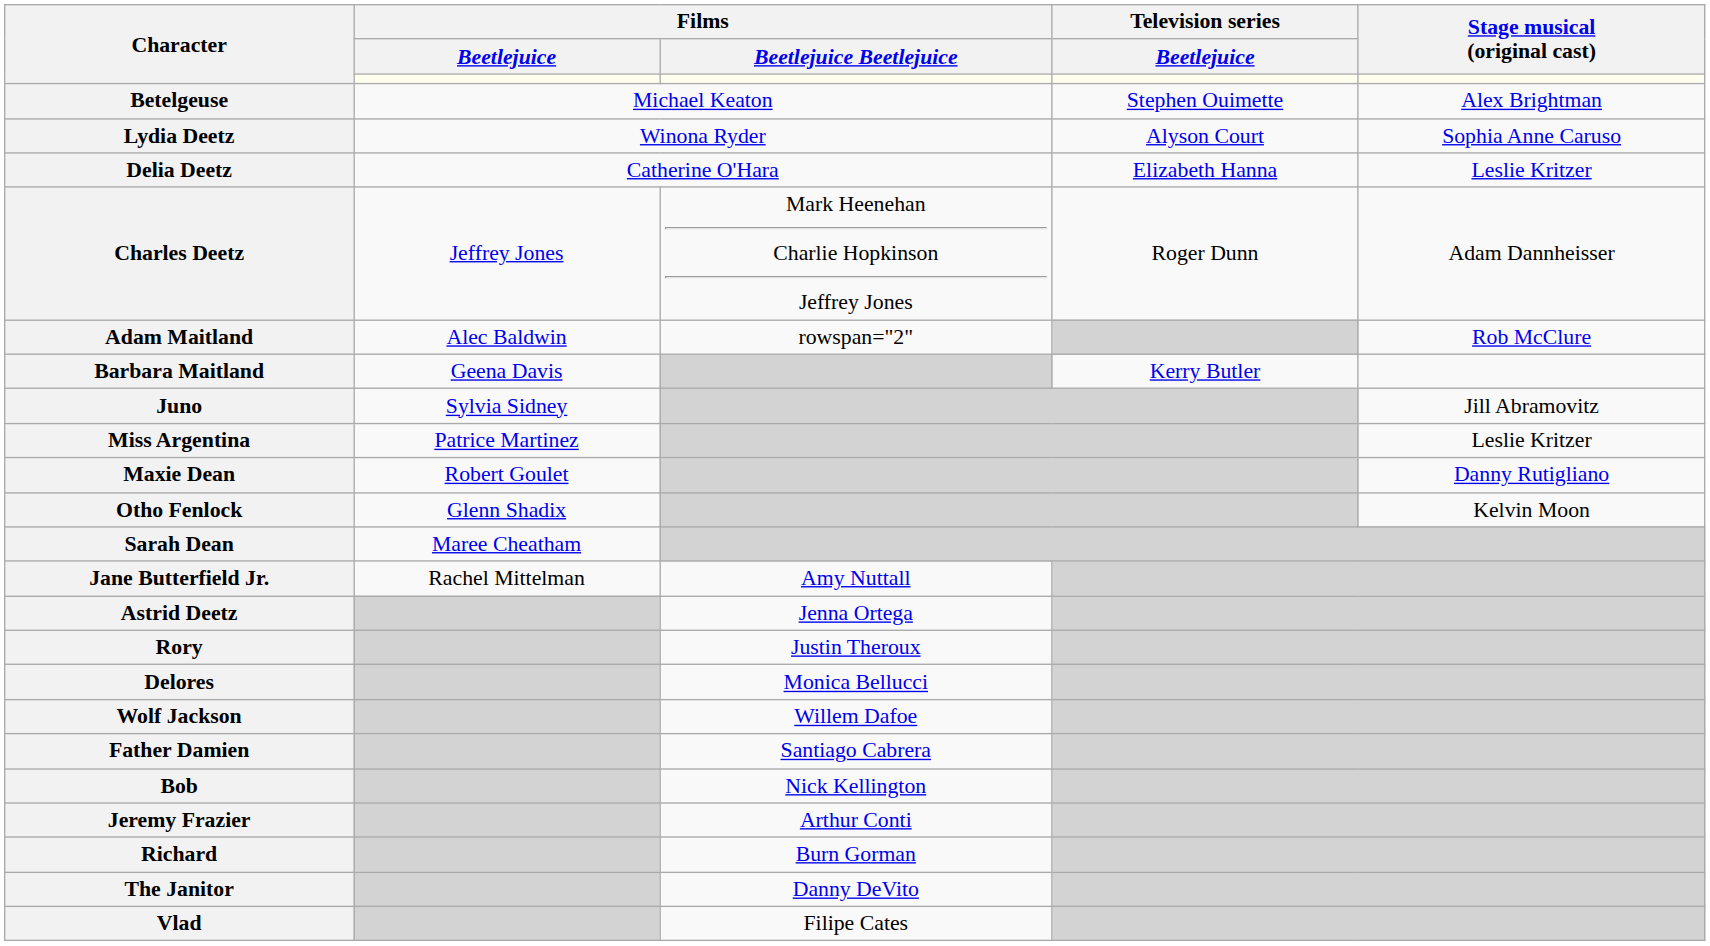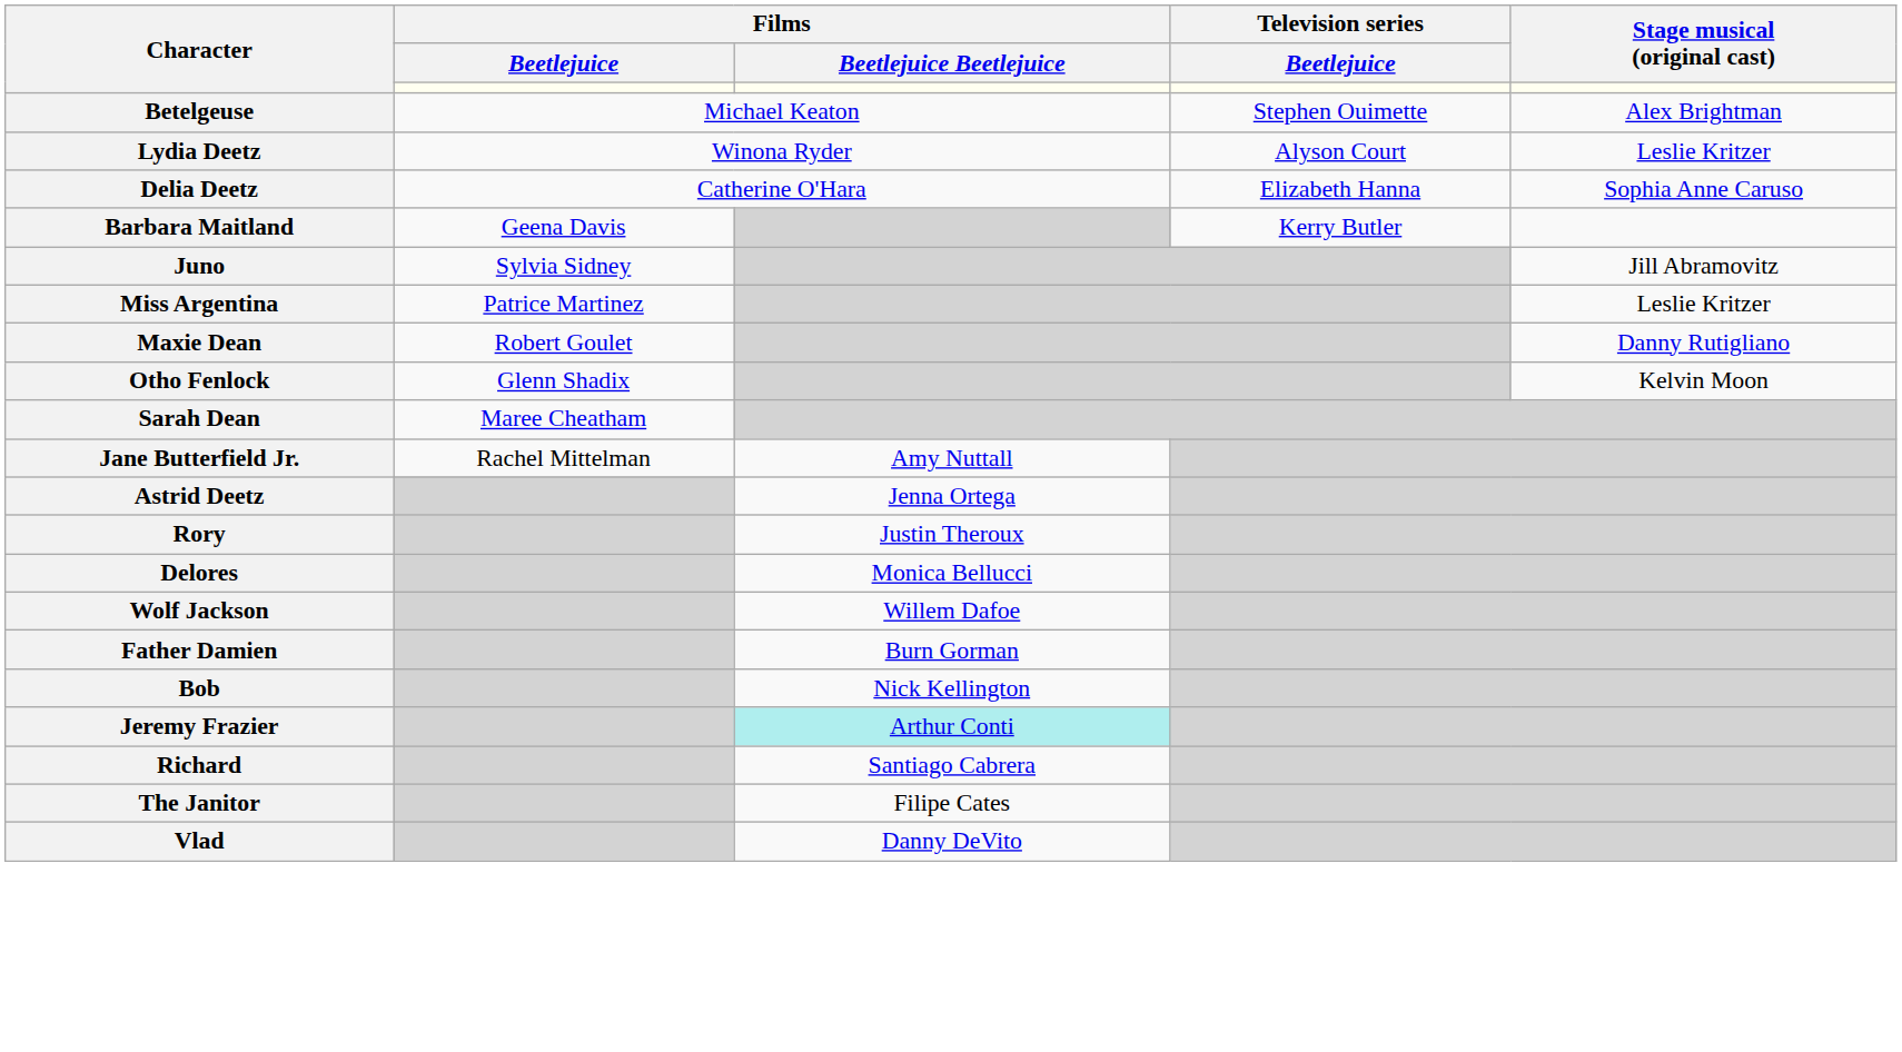Lydia Deetz | Stage musical (original cast): Sophia Anne Caruso -> Leslie Kritzer
Delia Deetz | Stage musical (original cast): Leslie Kritzer -> Sophia Anne Caruso
- row: Charles Deetz | Jeffrey Jones | Mark Heenehan Charlie Hopkinson Jeffrey Jones | Roger Dunn | Adam Dannheisser
- row: Adam Maitland | Alec Baldwin | rowspan="2" | Rob McClure
Father Damien | Films / Beetlejuice Beetlejuice: Santiago Cabrera -> Burn Gorman
Jeremy Frazier | Films / Beetlejuice Beetlejuice: no background -> paleturquoise background
Richard | Films / Beetlejuice Beetlejuice: Burn Gorman -> Santiago Cabrera
The Janitor | Films / Beetlejuice Beetlejuice: Danny DeVito -> Filipe Cates
Vlad | Films / Beetlejuice Beetlejuice: Filipe Cates -> Danny DeVito
